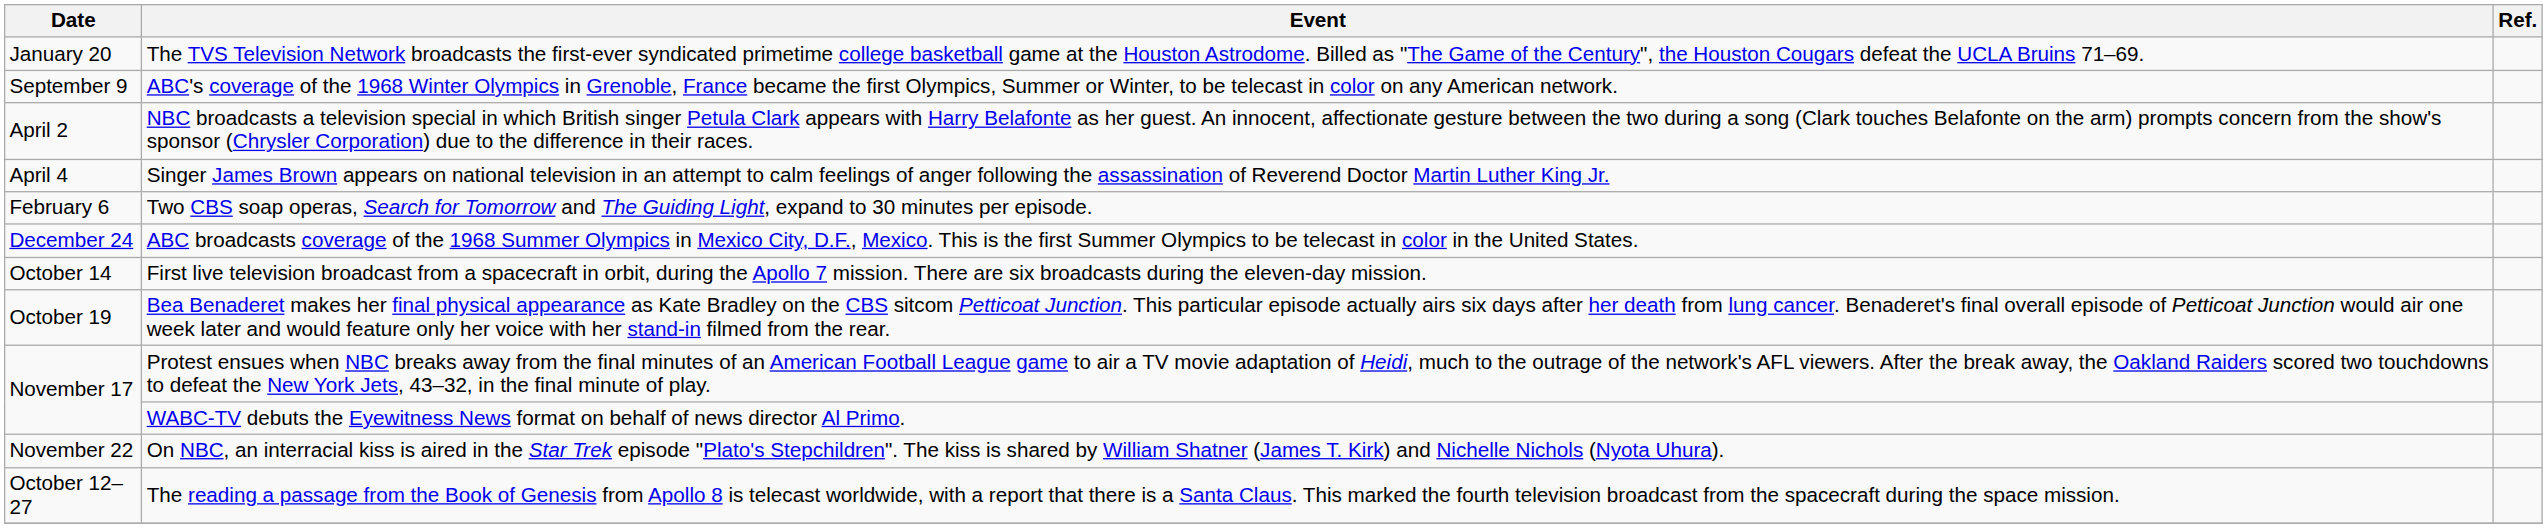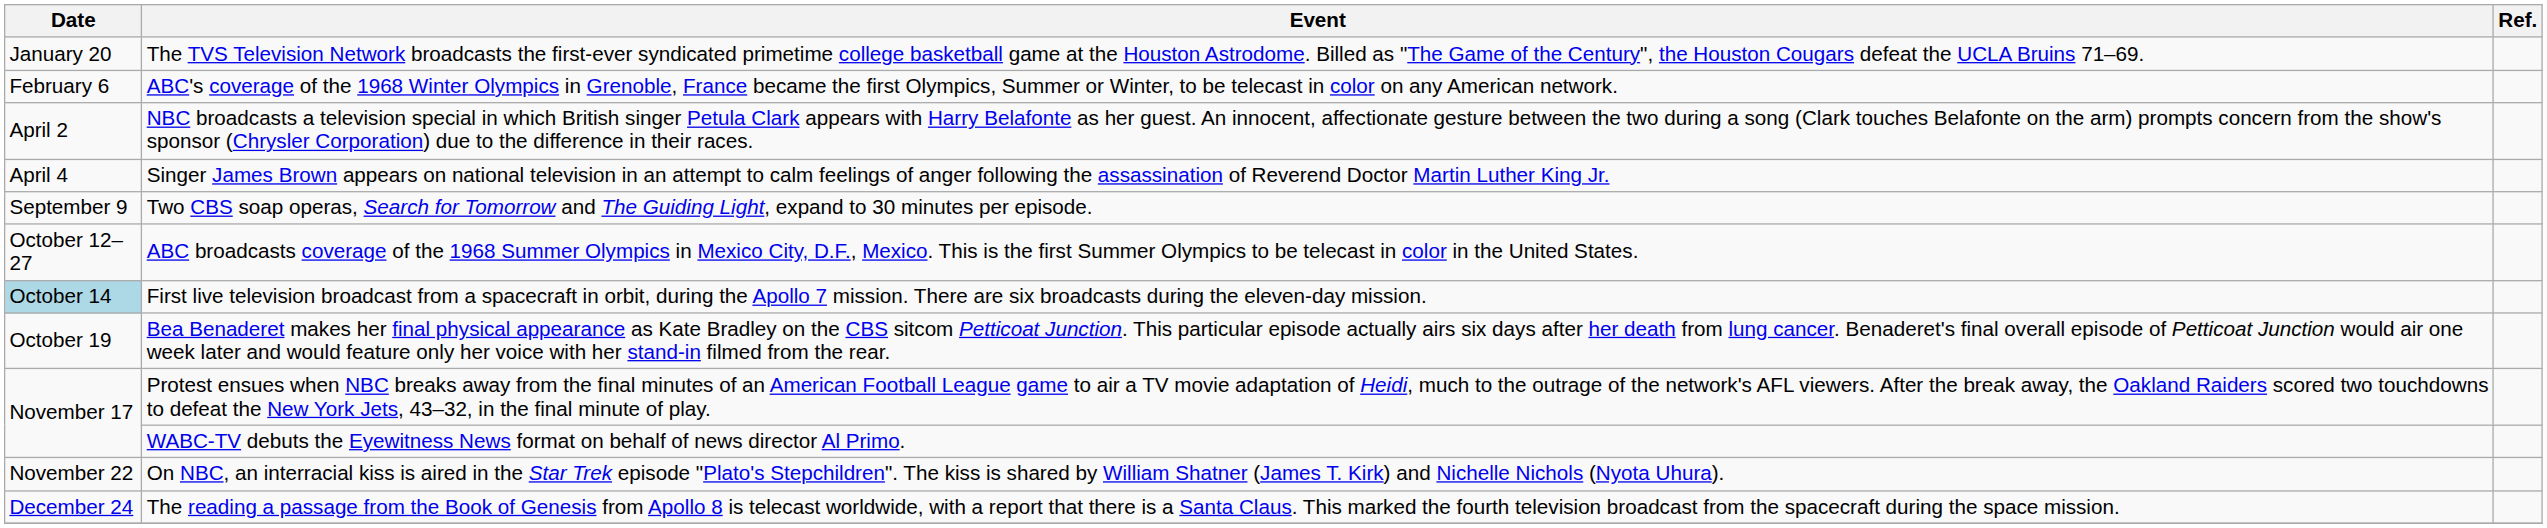row 3 | Date: September 9 -> February 6
row 6 | Date: February 6 -> September 9
row 7 | Date: December 24 -> October 12–27
row 8 | Date: no background -> lightblue background
row 13 | Date: October 12–27 -> December 24
